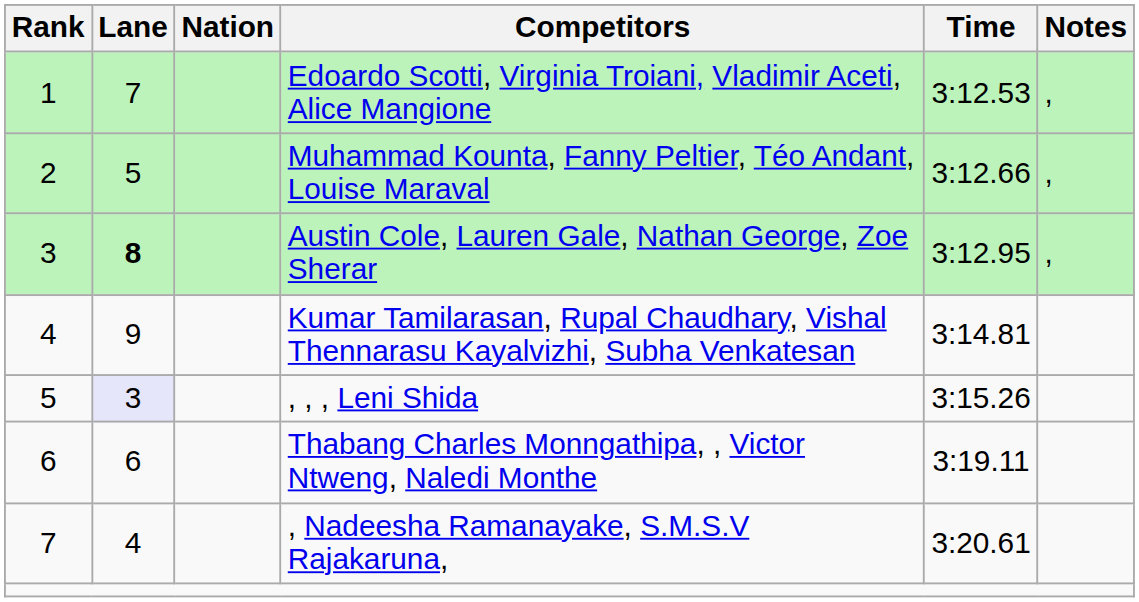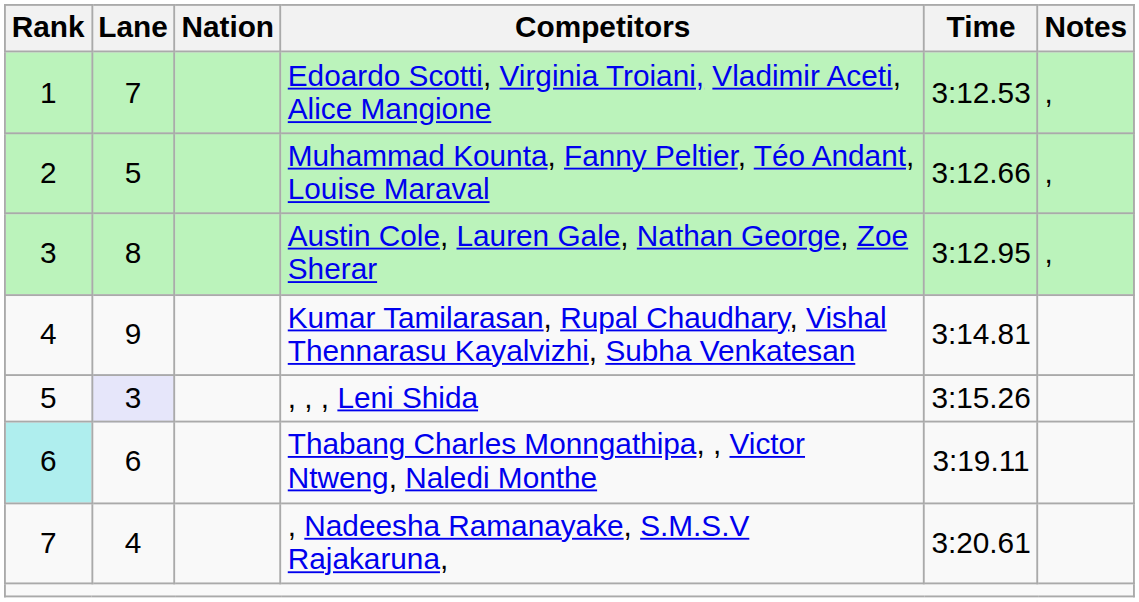Austin Cole, Lauren Gale, Nathan George, Zoe Sherar | Lane: bold -> normal
Thabang Charles Monngathipa, , Victor Ntweng, Naledi Monthe | Rank: no background -> paleturquoise background
